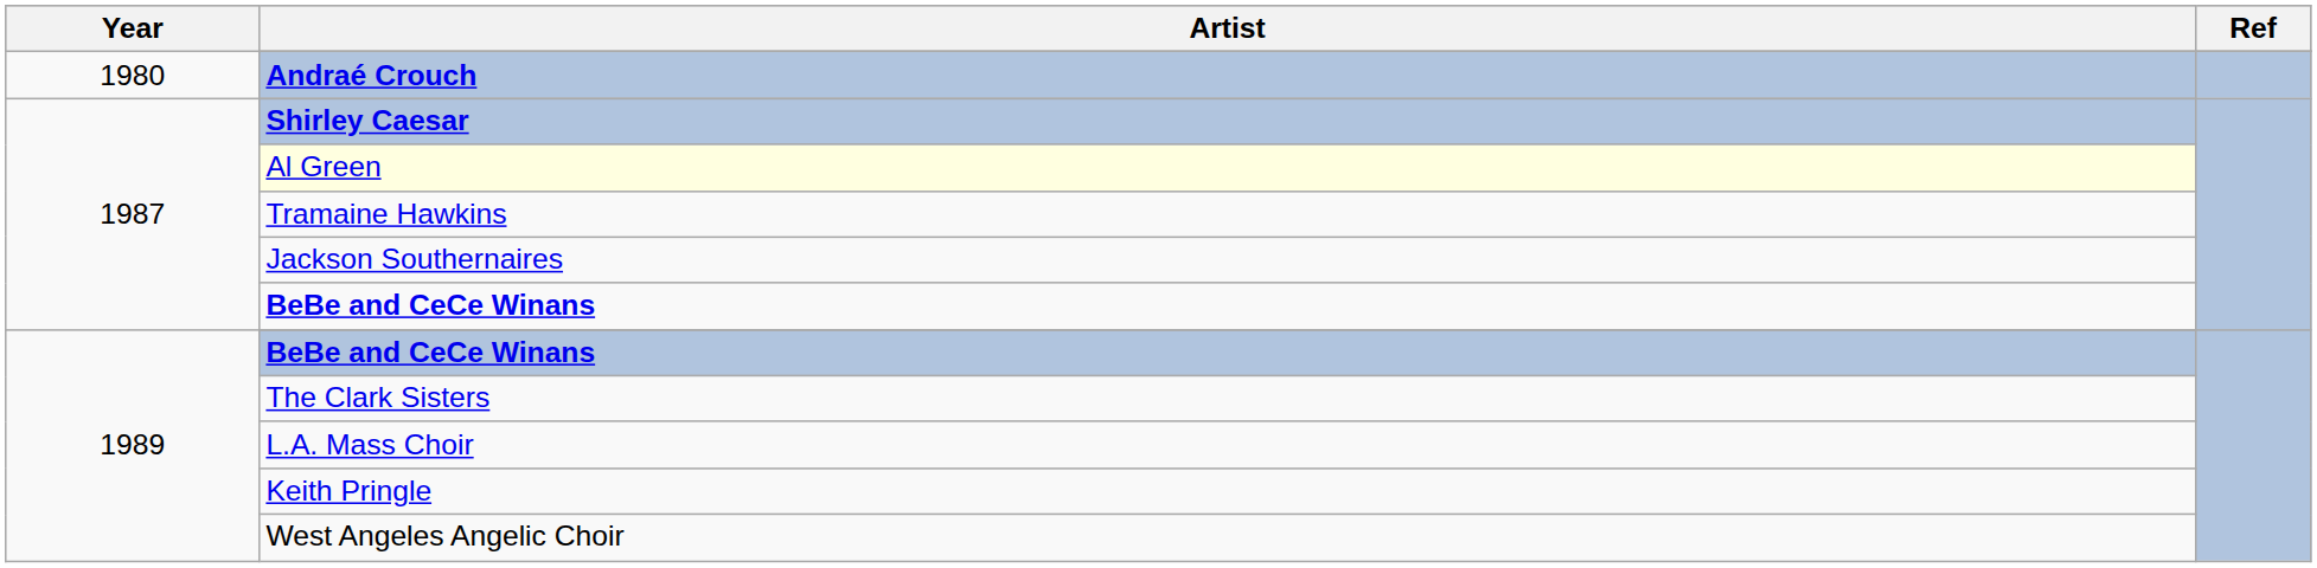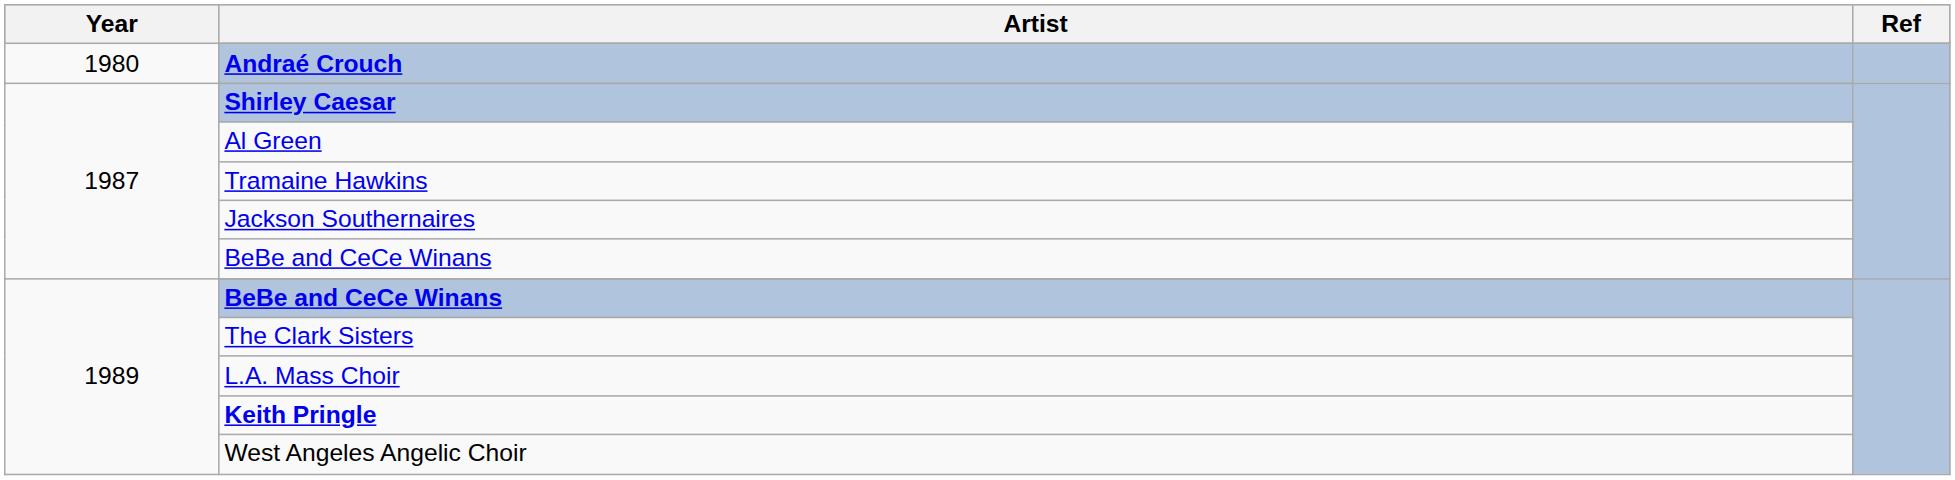Al Green | Artist: lightyellow background -> no background
1987 / BeBe and CeCe Winans | Artist: bold -> normal
Keith Pringle | Artist: normal -> bold
